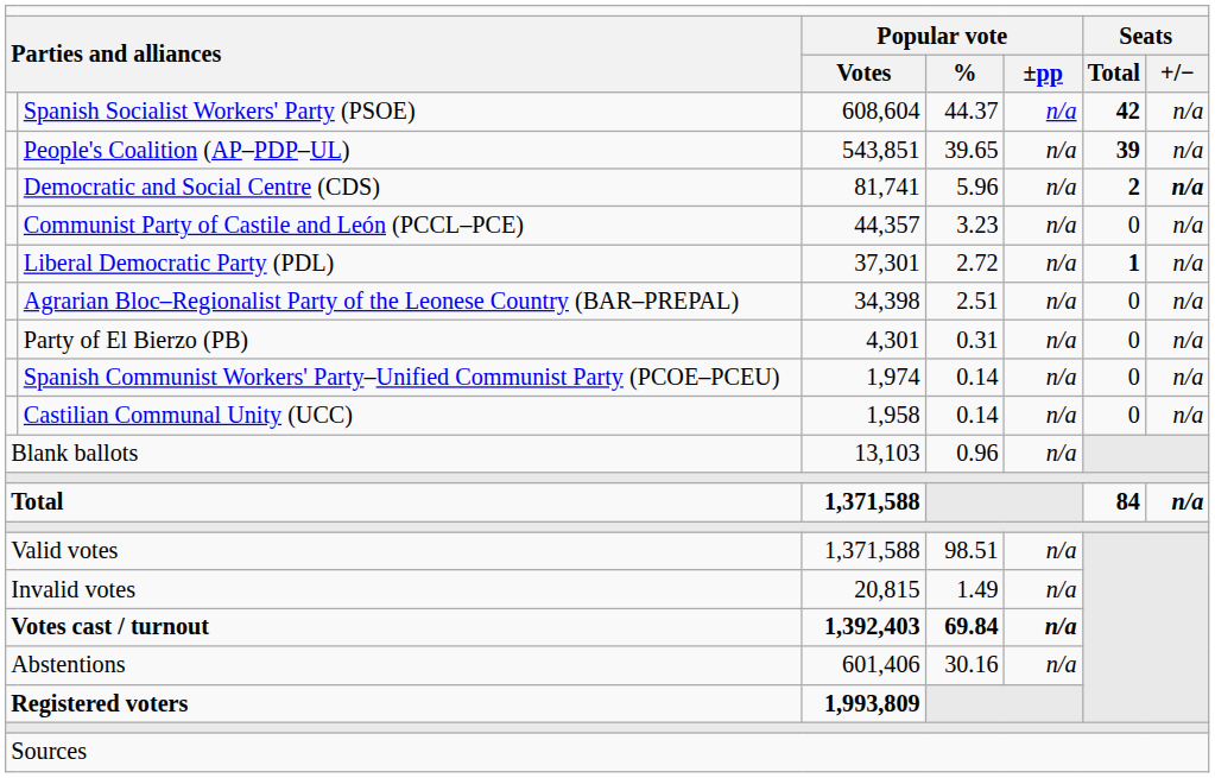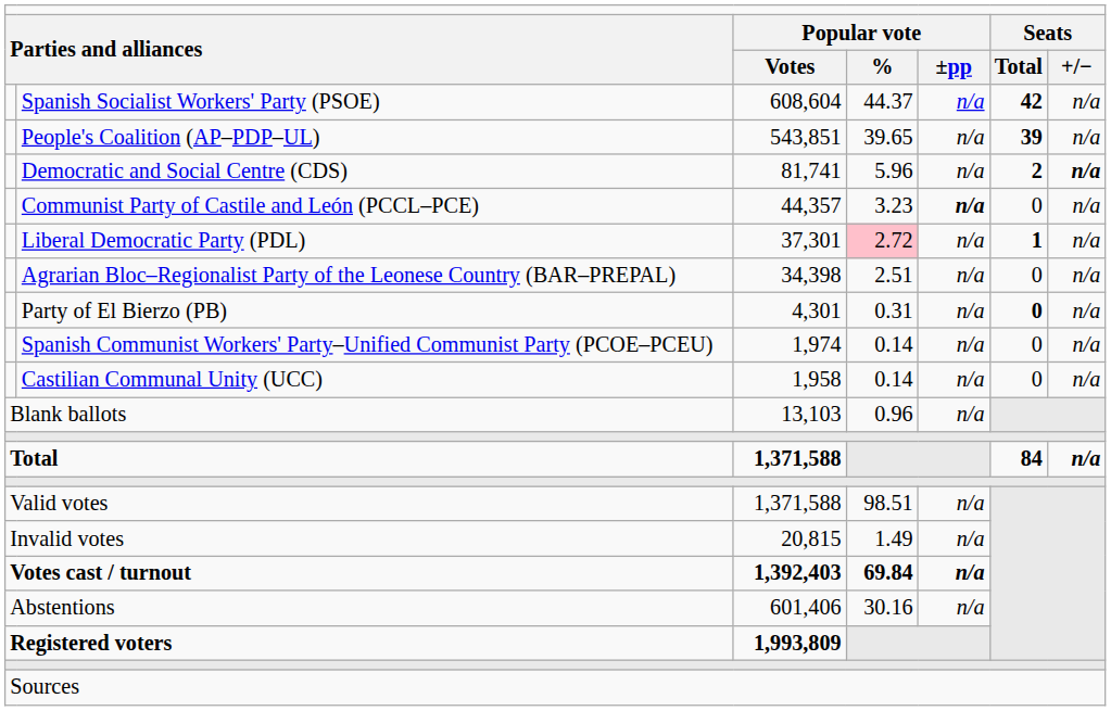Communist Party of Castile and León (PCCL–PCE) | column 5: normal -> bold
Liberal Democratic Party (PDL) | column 4: no background -> pink background
Party of El Bierzo (PB) | column 6: normal -> bold
